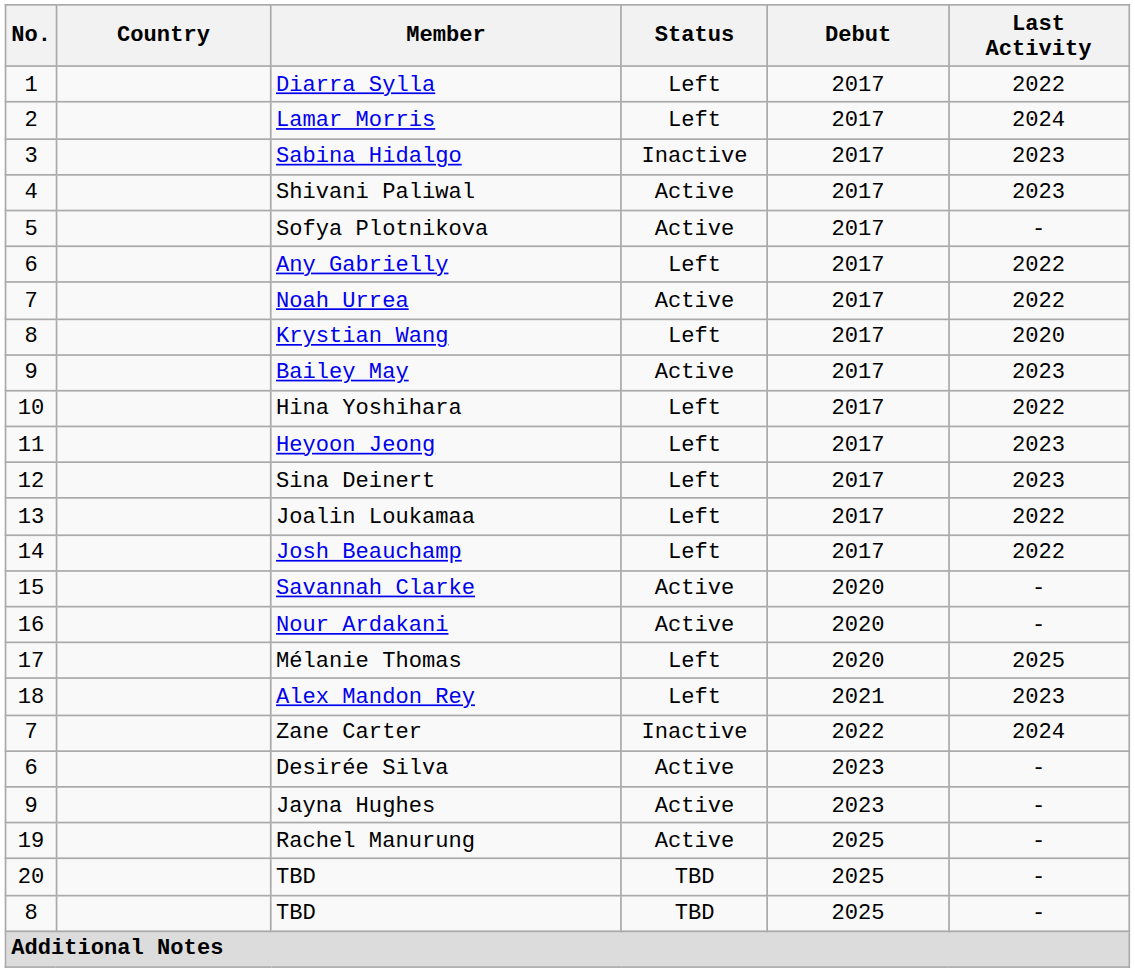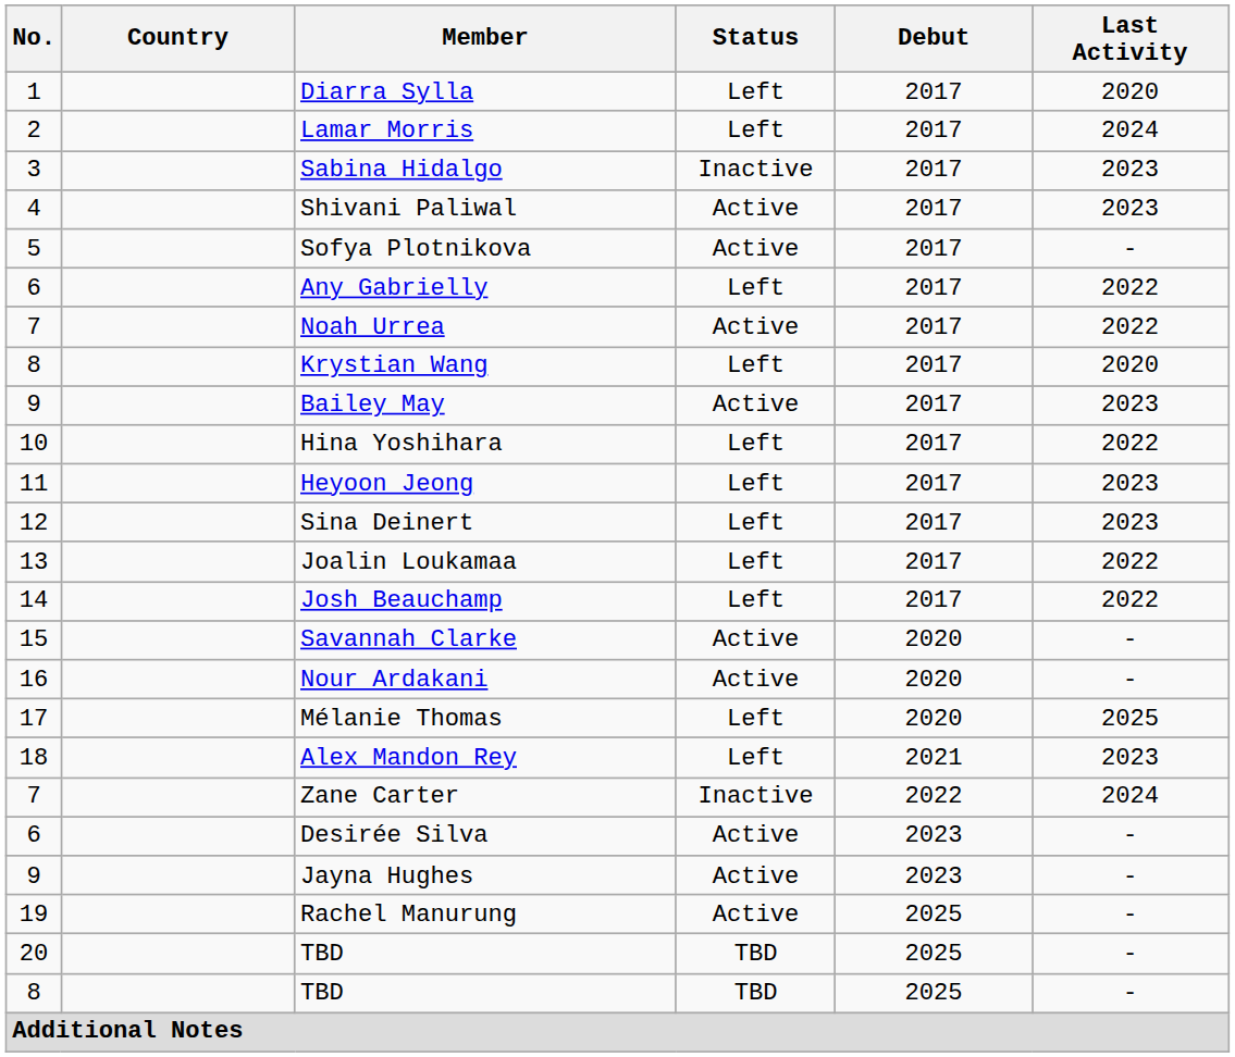Diarra Sylla | Last Activity: 2022 -> 2020
